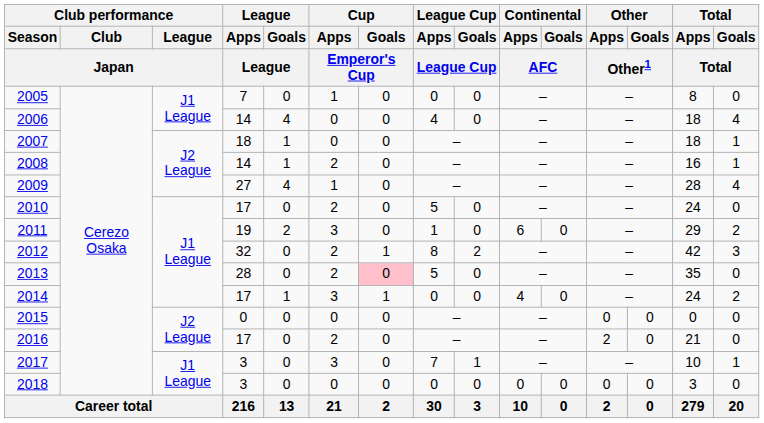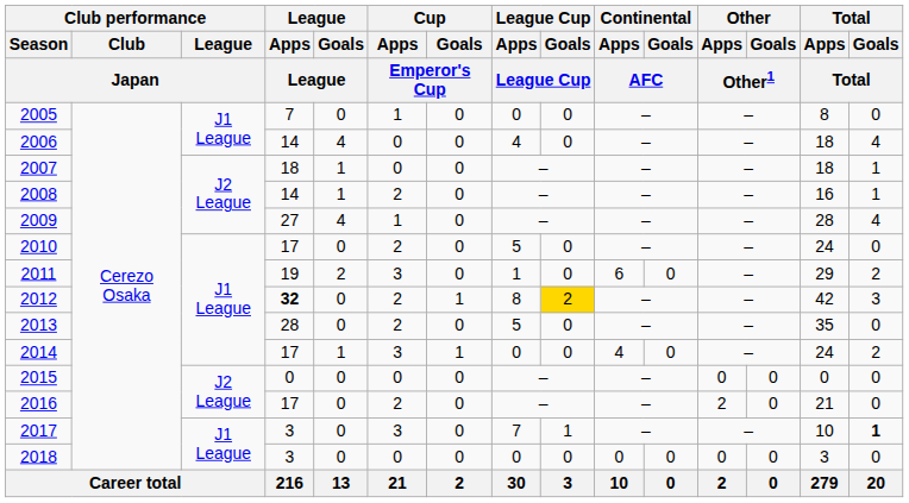2012 | League / Apps / League: normal -> bold
2012 | League Cup / Goals / League Cup: no background -> gold background
2013 | Cup / Goals / Emperor's Cup: pink background -> no background
2017 | Total / Goals / Total: normal -> bold
